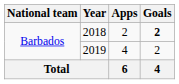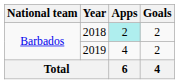2018 | Apps: no background -> paleturquoise background
2018 | Goals: bold -> normal
